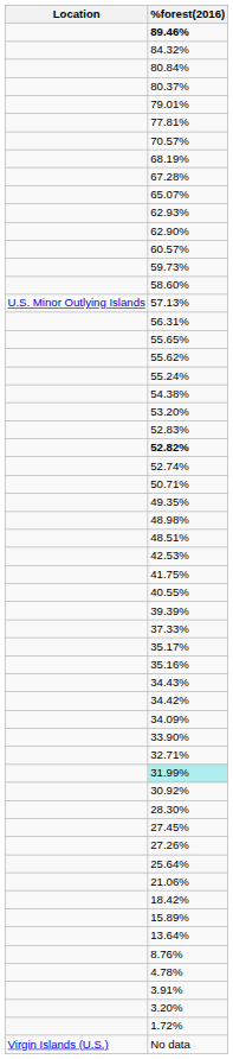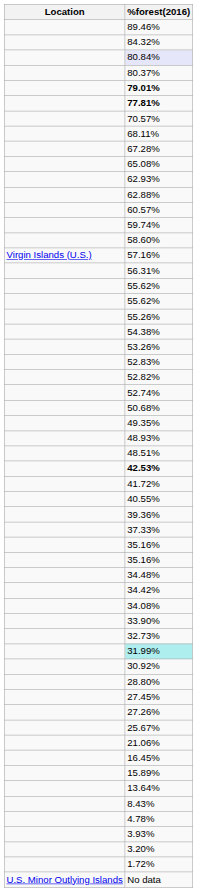row 2 | %forest(2016): bold -> normal
row 4 | %forest(2016): no background -> lavender background
row 6 | %forest(2016): normal -> bold
row 7 | %forest(2016): normal -> bold
row 9 | %forest(2016): 68.19% -> 68.11%
row 11 | %forest(2016): 65.07% -> 65.08%
row 13 | %forest(2016): 62.90% -> 62.88%
row 15 | %forest(2016): 59.73% -> 59.74%
row 17 | Location: U.S. Minor Outlying Islands -> Virgin Islands (U.S.)
row 17 | %forest(2016): 57.13% -> 57.16%
row 19 | %forest(2016): 55.65% -> 55.62%
row 21 | %forest(2016): 55.24% -> 55.26%
row 23 | %forest(2016): 53.20% -> 53.26%
row 25 | %forest(2016): bold -> normal
row 27 | %forest(2016): 50.71% -> 50.68%
row 29 | %forest(2016): 48.98% -> 48.93%
row 31 | %forest(2016): normal -> bold
row 32 | %forest(2016): 41.75% -> 41.72%
row 34 | %forest(2016): 39.39% -> 39.36%
row 36 | %forest(2016): 35.17% -> 35.16%
row 38 | %forest(2016): 34.43% -> 34.48%
row 40 | %forest(2016): 34.09% -> 34.08%
row 42 | %forest(2016): 32.71% -> 32.73%
row 45 | %forest(2016): 28.30% -> 28.80%
row 48 | %forest(2016): 25.64% -> 25.67%
row 50 | %forest(2016): 18.42% -> 16.45%
row 53 | %forest(2016): 8.76% -> 8.43%
row 55 | %forest(2016): 3.91% -> 3.93%
row 58 | Location: Virgin Islands (U.S.) -> U.S. Minor Outlying Islands
